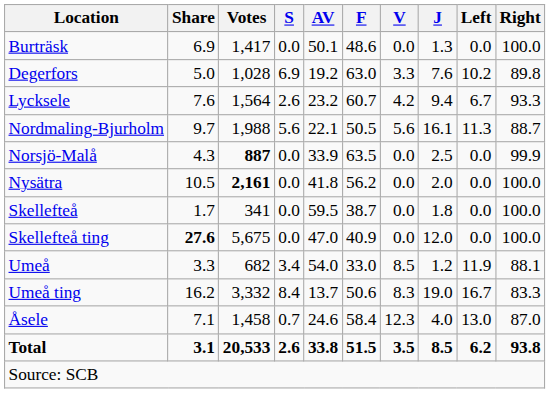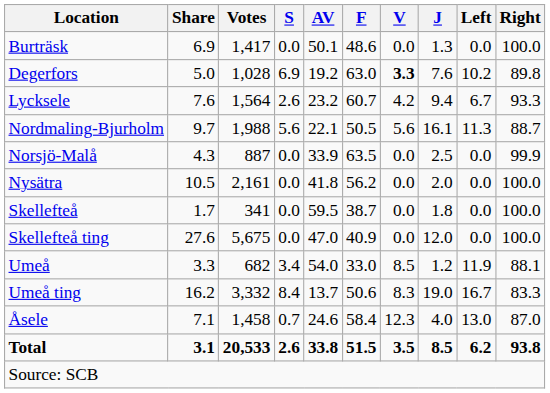Degerfors | V: normal -> bold
Norsjö-Malå | Votes: bold -> normal
Nysätra | Votes: bold -> normal
Skellefteå ting | Share: bold -> normal
